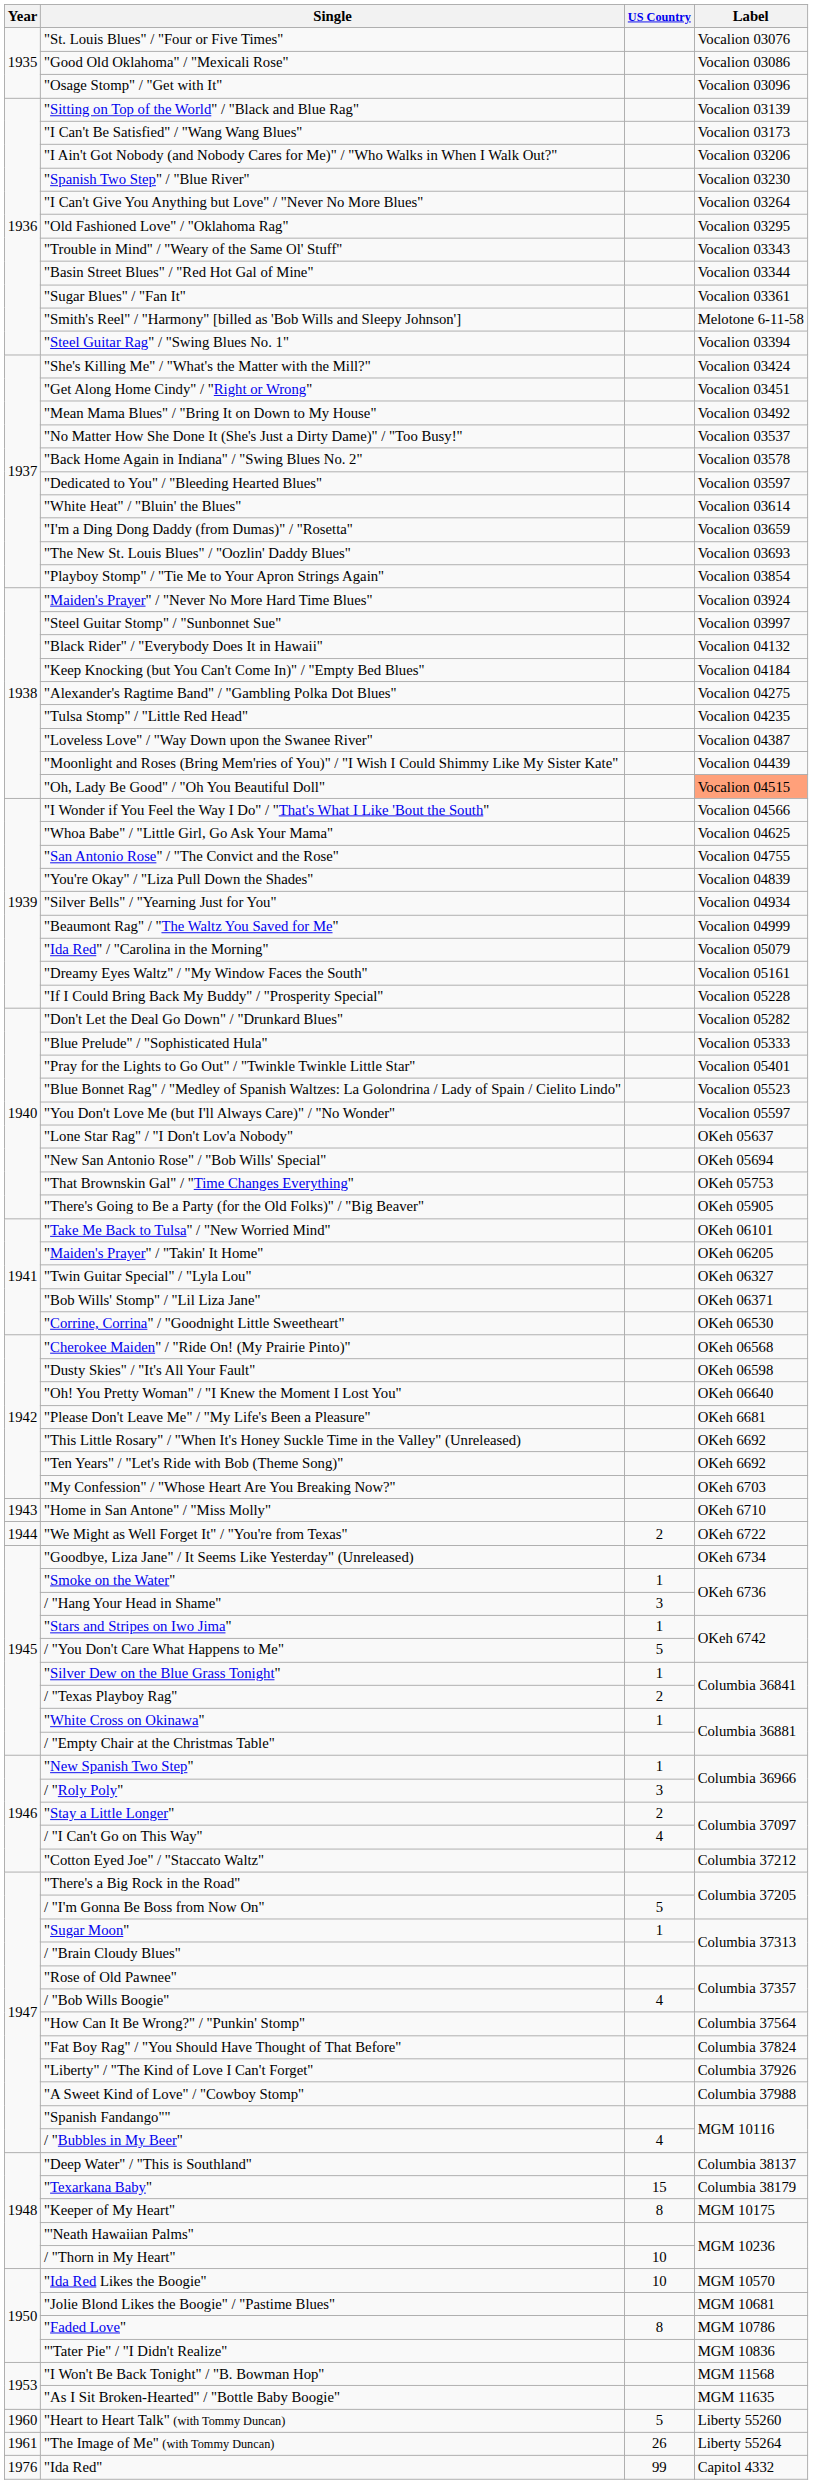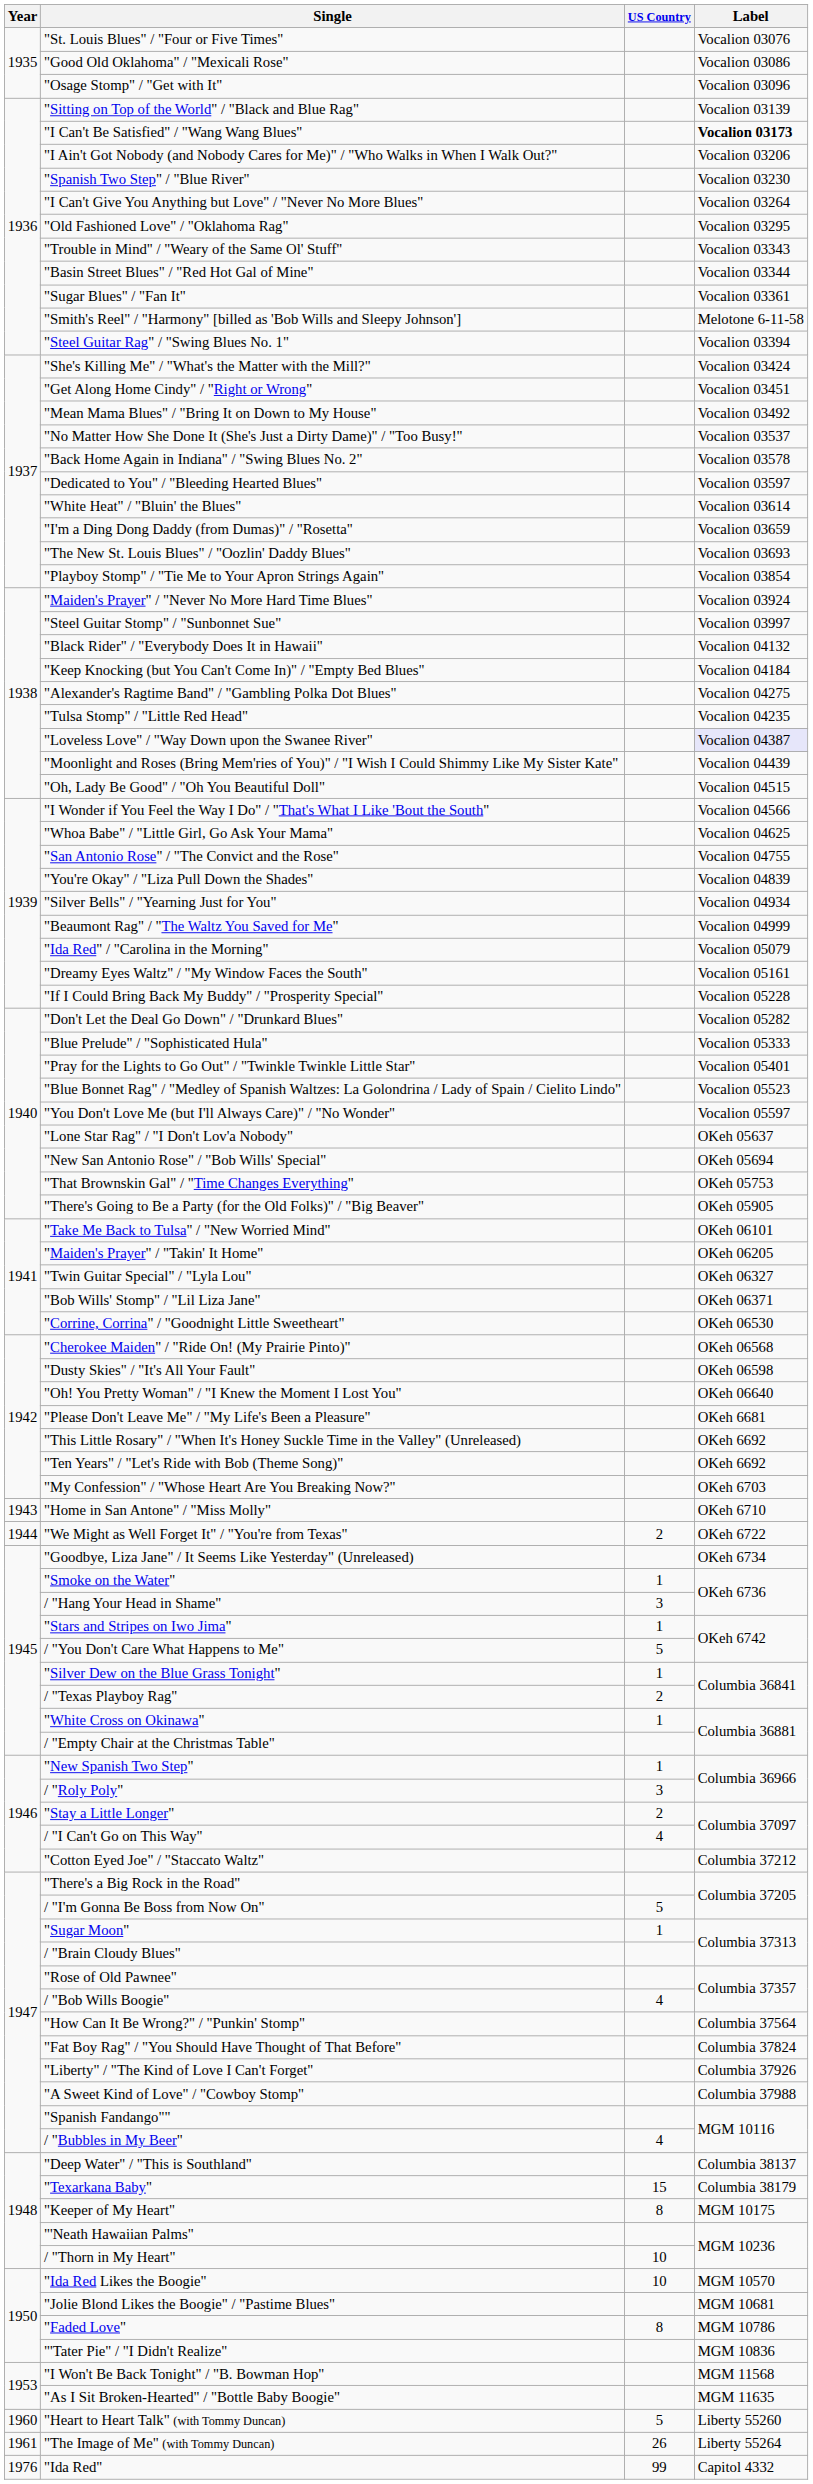"I Can't Be Satisfied" / "Wang Wang Blues" | Label: normal -> bold
"Loveless Love" / "Way Down upon the Swanee River" | Label: no background -> lavender background
"Oh, Lady Be Good" / "Oh You Beautiful Doll" | Label: lightsalmon background -> no background
